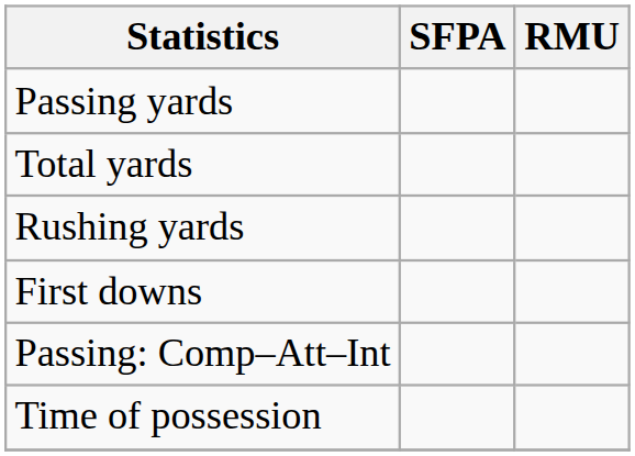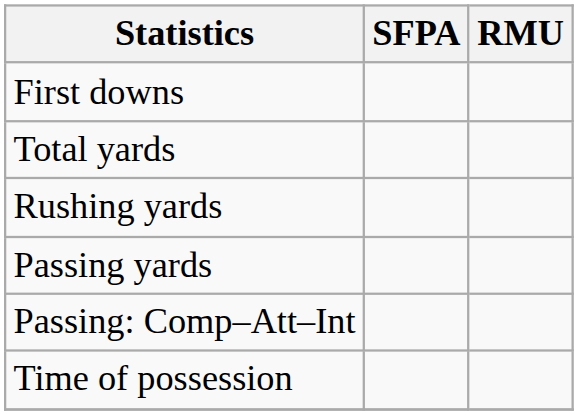rows swapped: First downs <-> Passing yards
